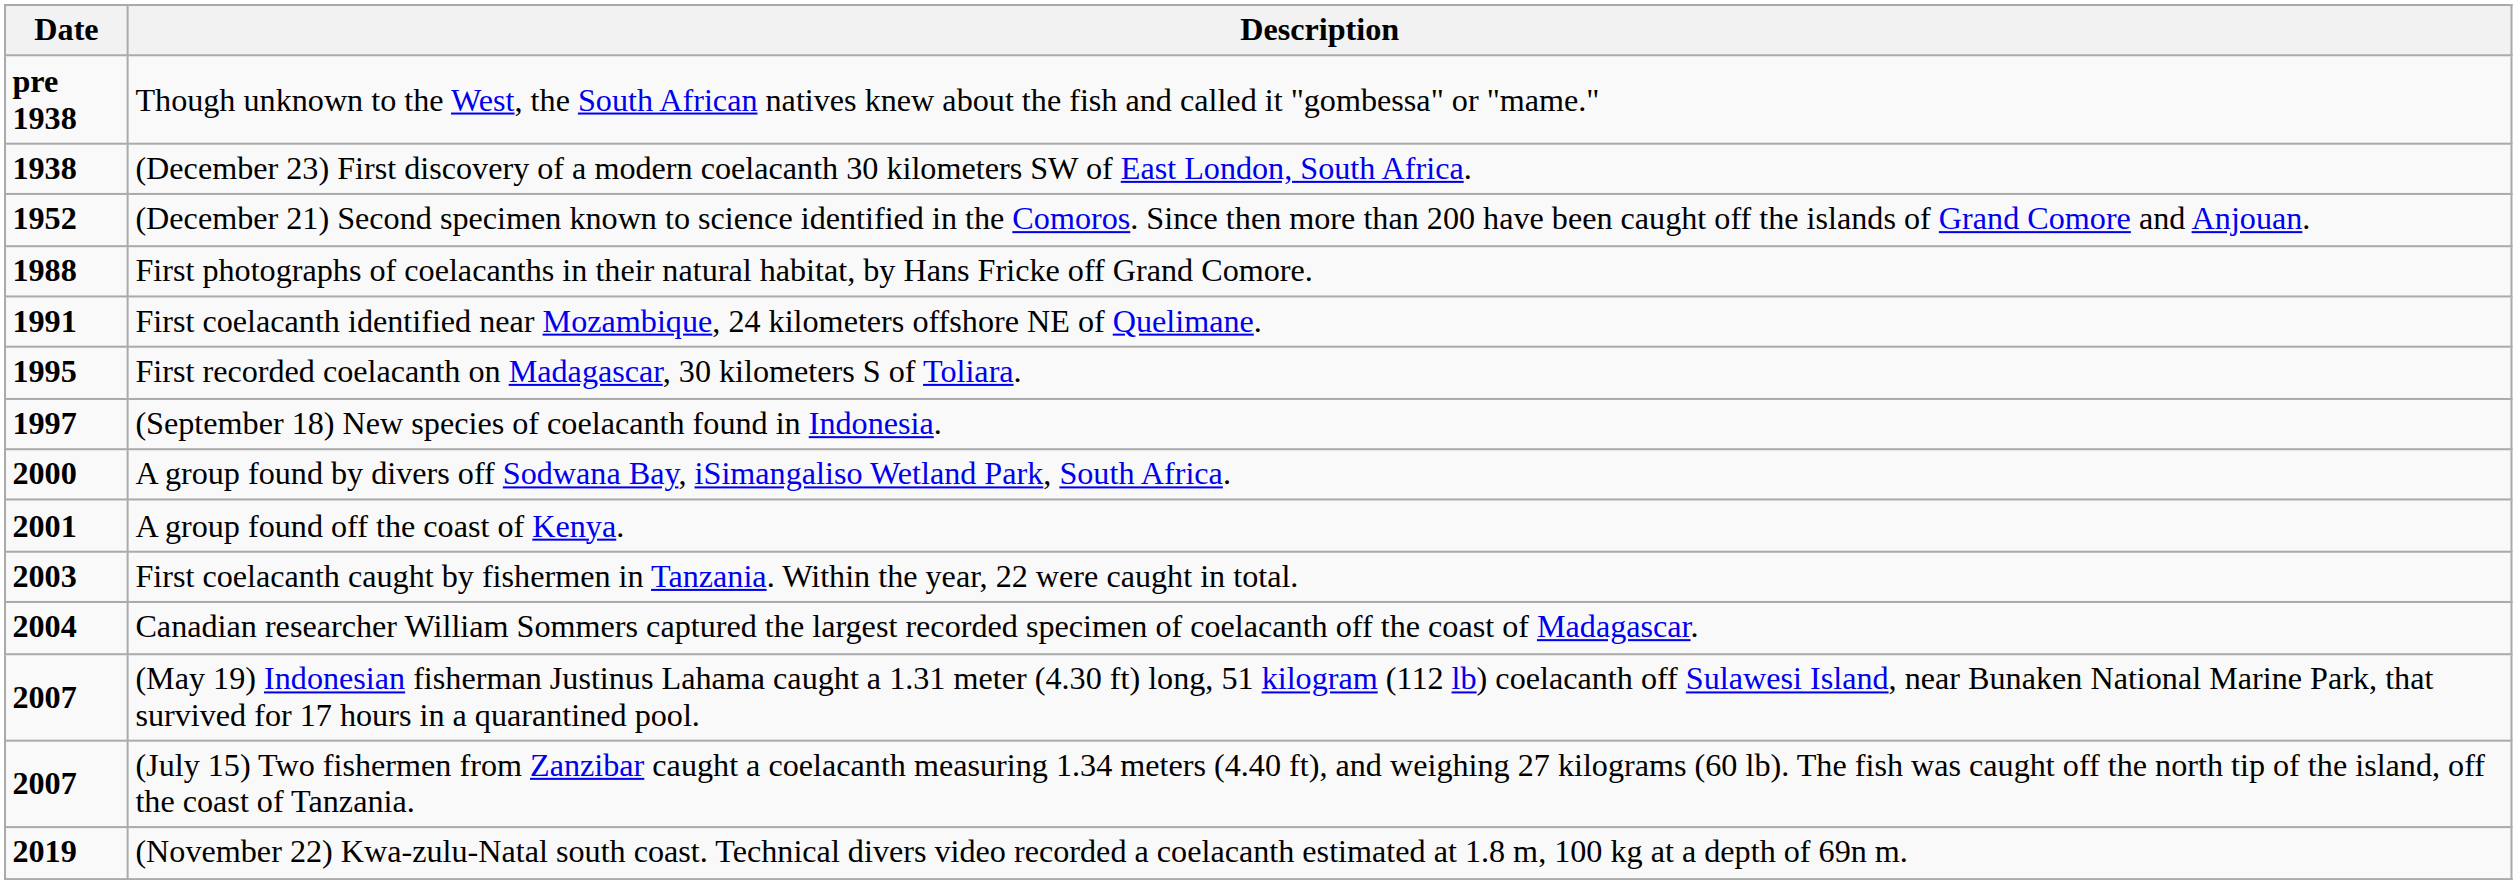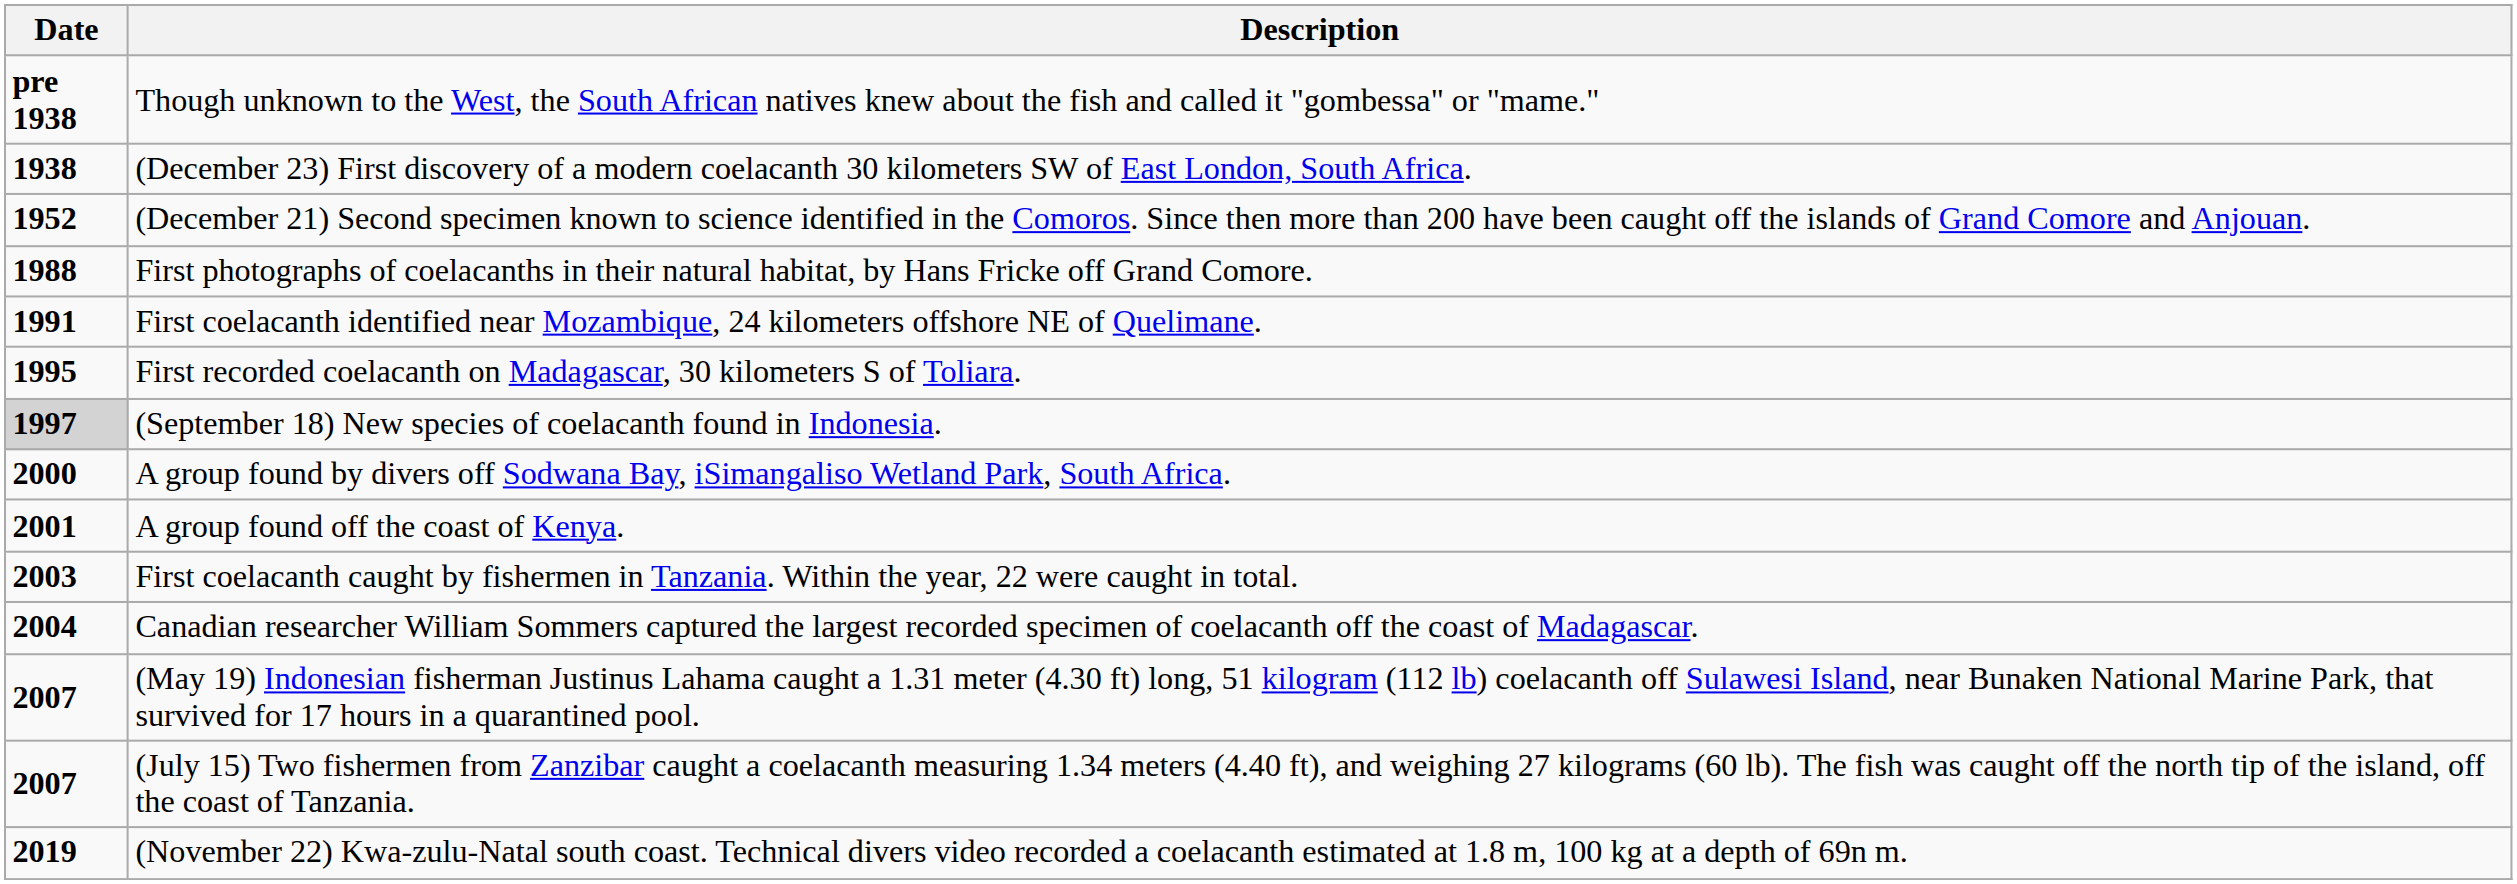(September 18) New species of coelacanth found in Indonesia. | Date: no background -> lightgrey background
